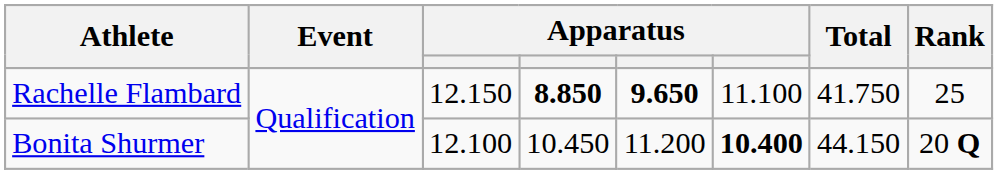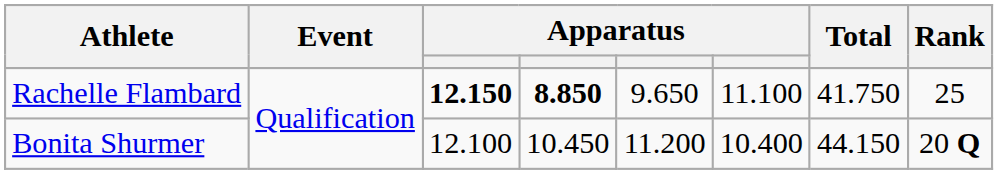Rachelle Flambard | column 3: normal -> bold
Rachelle Flambard | column 5: bold -> normal
Bonita Shurmer | column 6: bold -> normal
